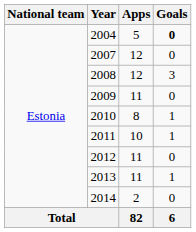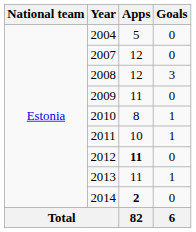2004 | Goals: bold -> normal
2012 | Apps: normal -> bold
2014 | Apps: normal -> bold
